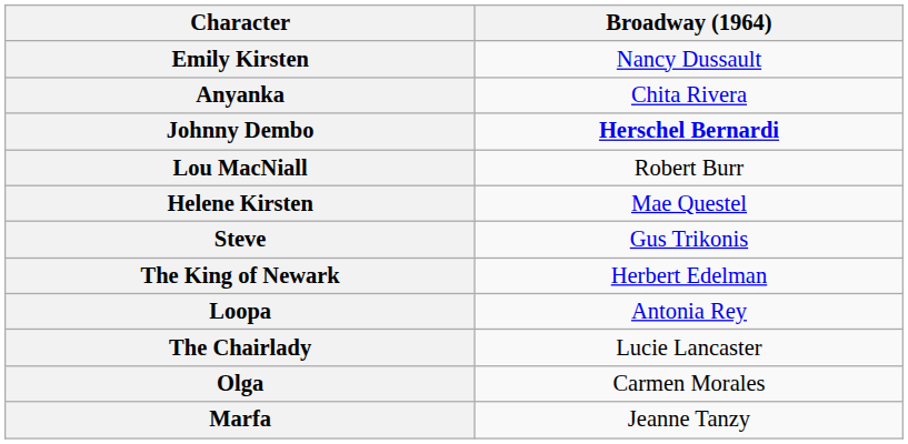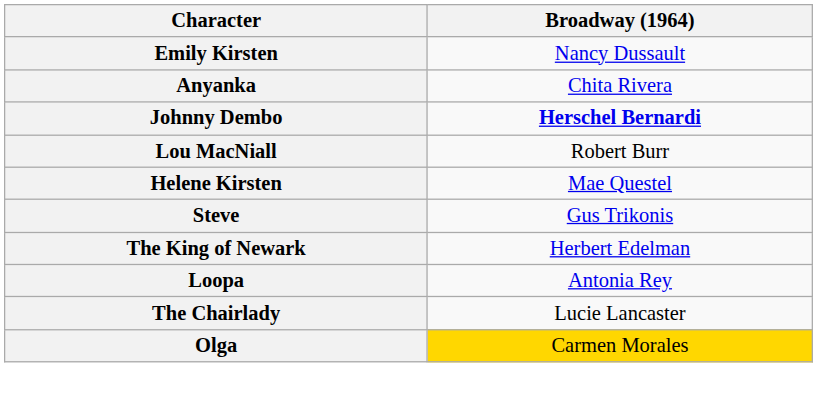Olga | Broadway (1964): no background -> gold background
- row: Marfa | Jeanne Tanzy
